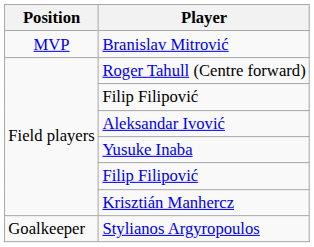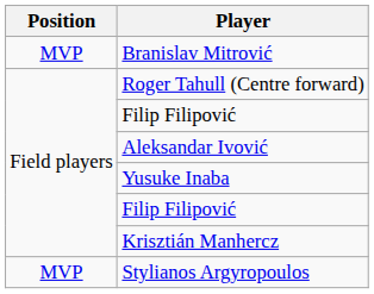row 9 | Position: Goalkeeper -> MVP
